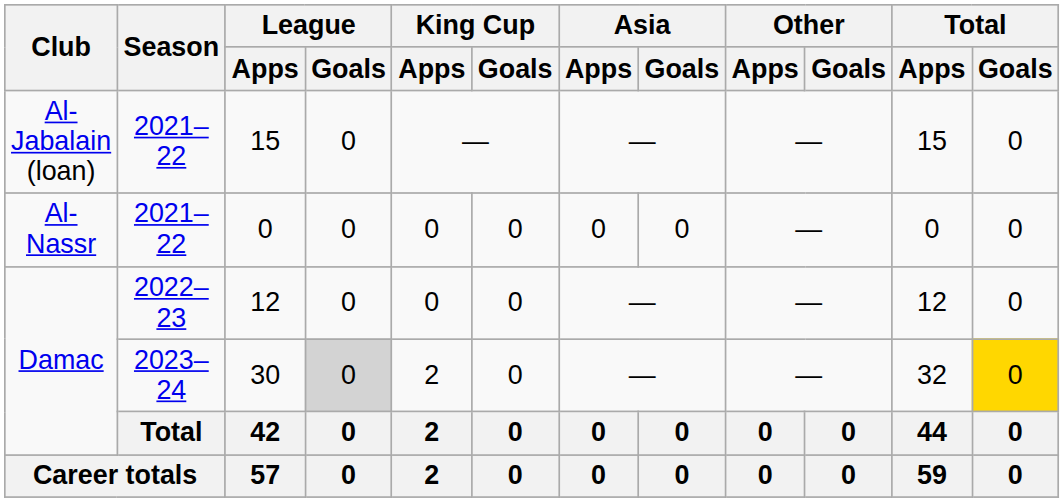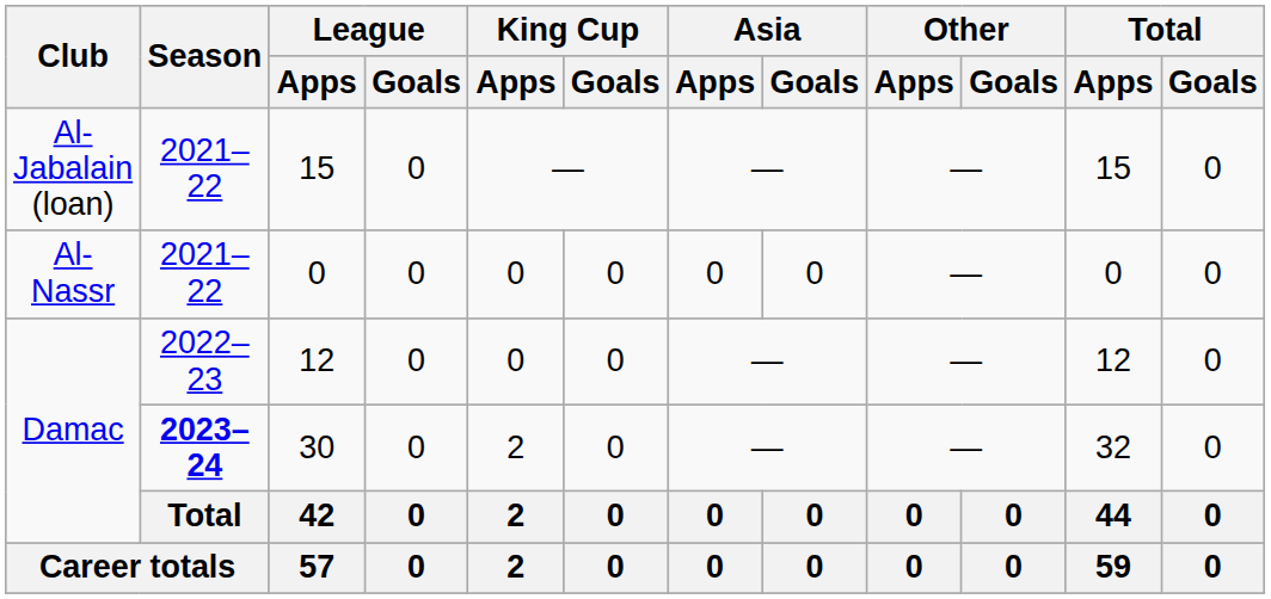30 | Season: normal -> bold
30 | League / Goals: lightgrey background -> no background
30 | Total / Goals: gold background -> no background
